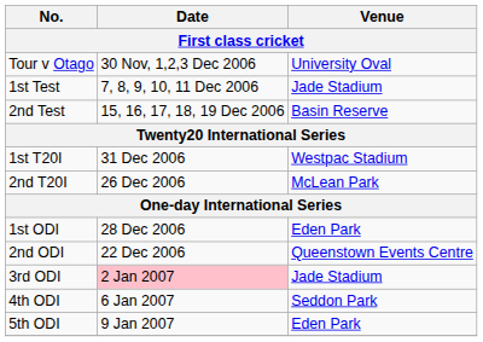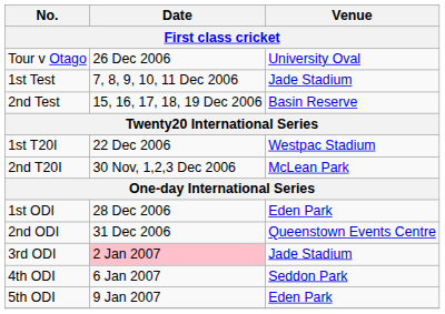Tour v Otago | Date: 30 Nov, 1,2,3 Dec 2006 -> 26 Dec 2006
1st T20I | Date: 31 Dec 2006 -> 22 Dec 2006
2nd T20I | Date: 26 Dec 2006 -> 30 Nov, 1,2,3 Dec 2006
2nd ODI | Date: 22 Dec 2006 -> 31 Dec 2006
